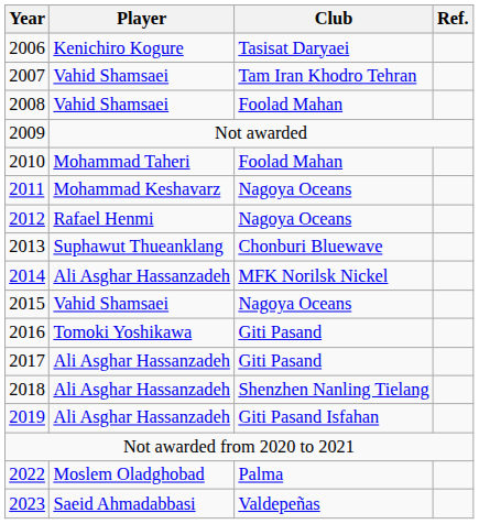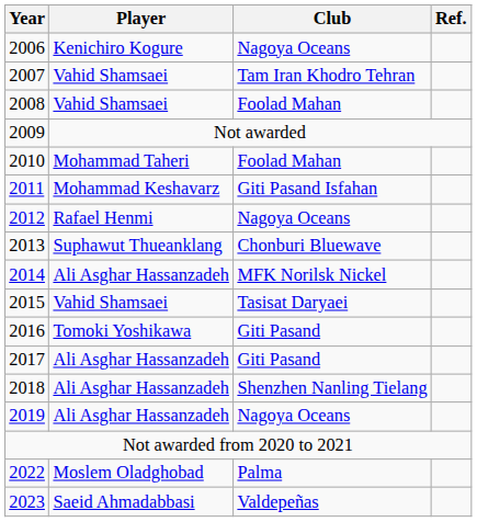2006 | Club: Tasisat Daryaei -> Nagoya Oceans
2011 | Club: Nagoya Oceans -> Giti Pasand Isfahan
2015 | Club: Nagoya Oceans -> Tasisat Daryaei
2019 | Club: Giti Pasand Isfahan -> Nagoya Oceans
